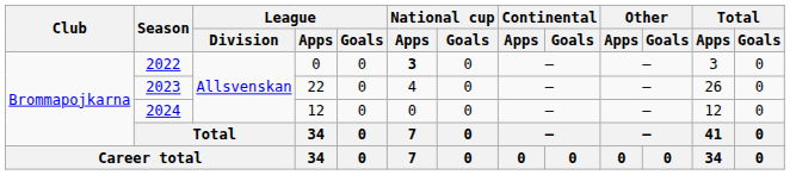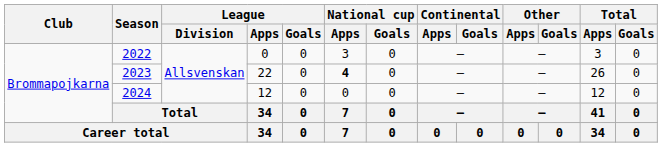2022 | National cup / Apps: bold -> normal
2023 | National cup / Apps: normal -> bold
